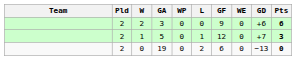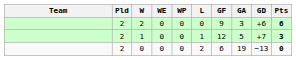columns swapped: WE <-> GA
